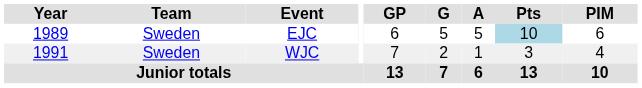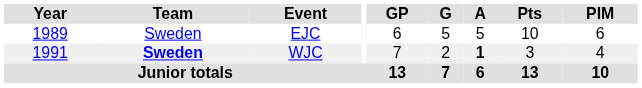EJC | Pts: lightblue background -> no background
WJC | Team: normal -> bold
WJC | A: normal -> bold
